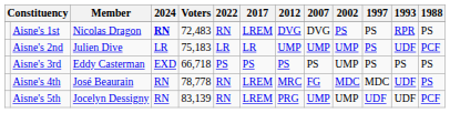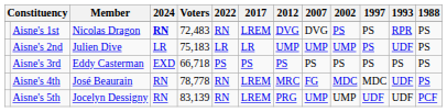Aisne's 2nd | 1988: PCF -> PS
Aisne's 3rd | 2002: UMP -> PS
